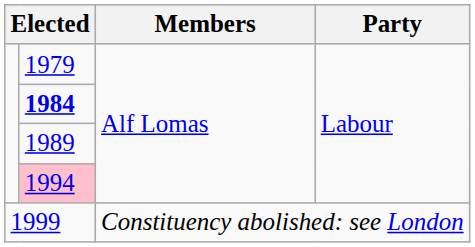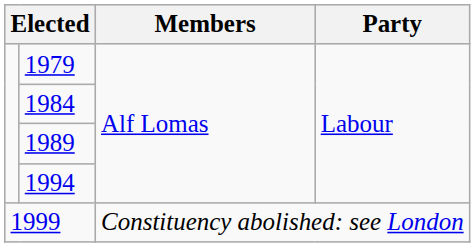1984 | column 2: bold -> normal
1994 | column 2: pink background -> no background
